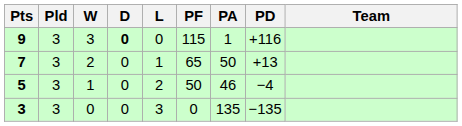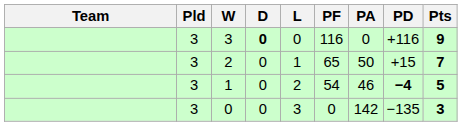columns swapped: Team <-> Pts
row 2 | PF: 115 -> 116
row 2 | PA: 1 -> 0
row 3 | PD: +13 -> +15
row 4 | PF: 50 -> 54
row 4 | PD: normal -> bold
row 5 | PA: 135 -> 142
